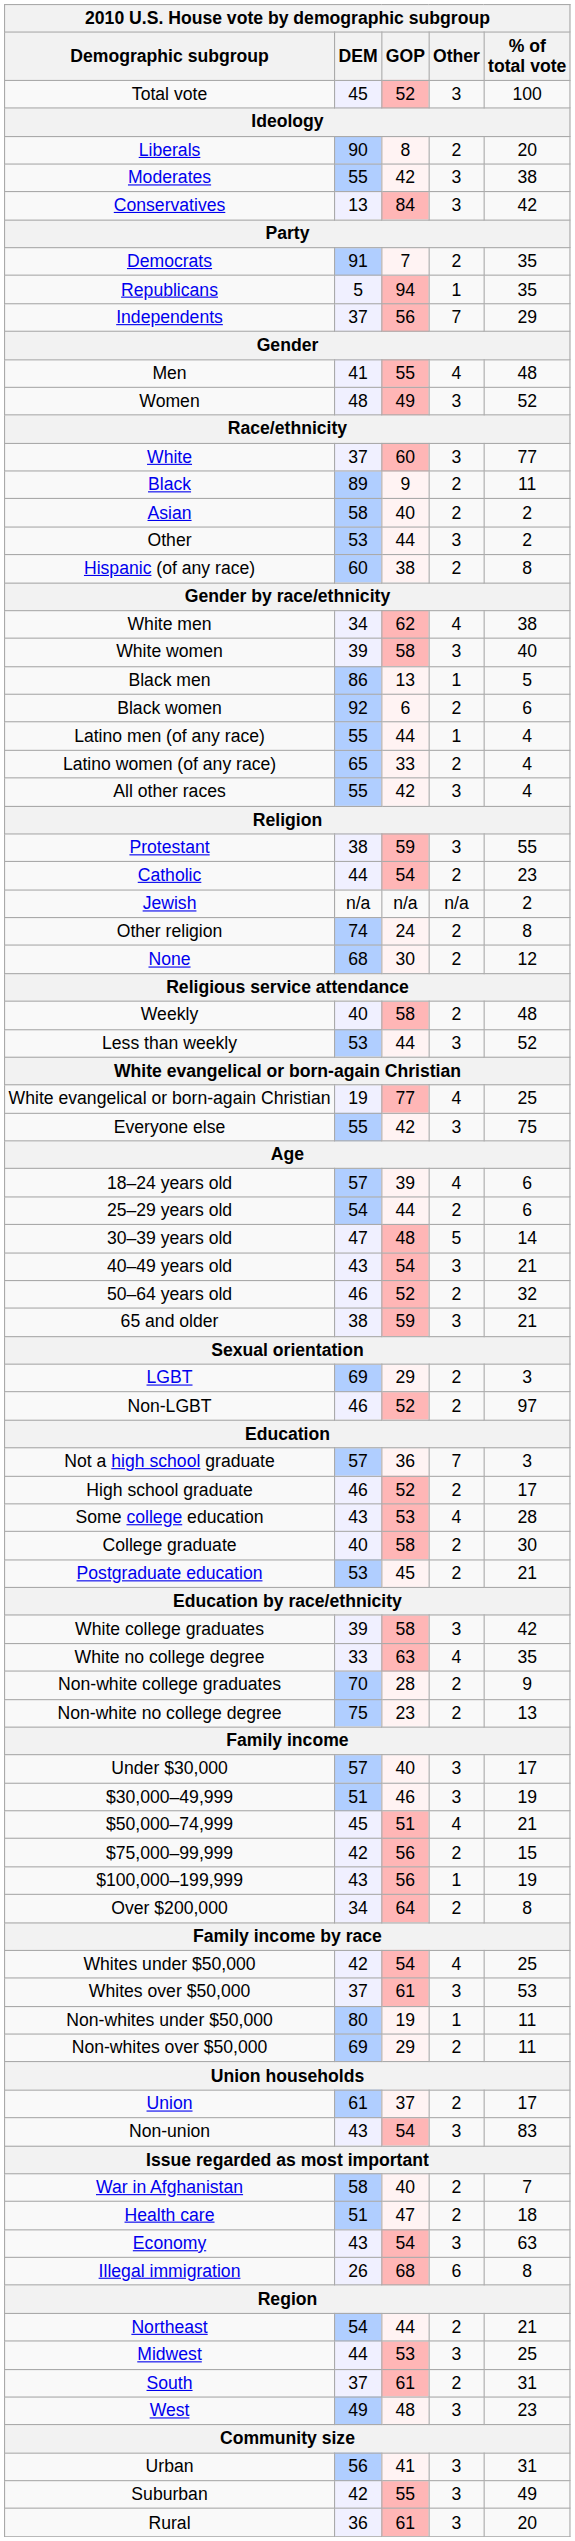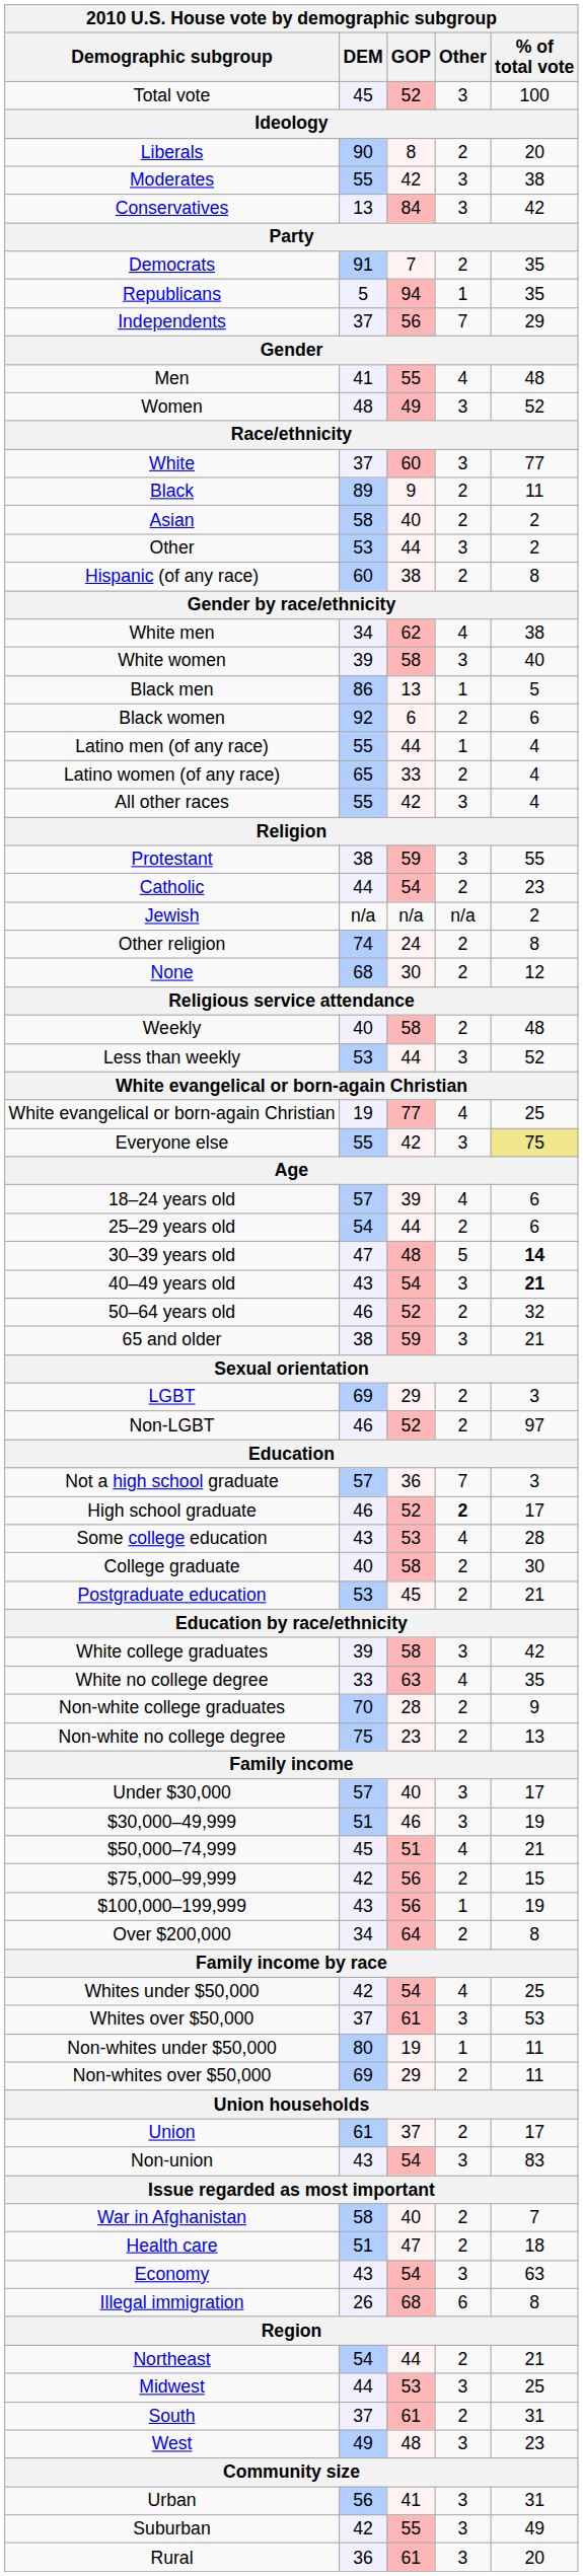Everyone else | % of total vote: no background -> khaki background
30–39 years old | % of total vote: normal -> bold
40–49 years old | % of total vote: normal -> bold
High school graduate | Other: normal -> bold
